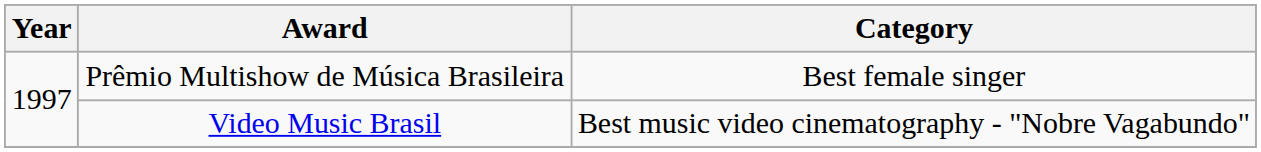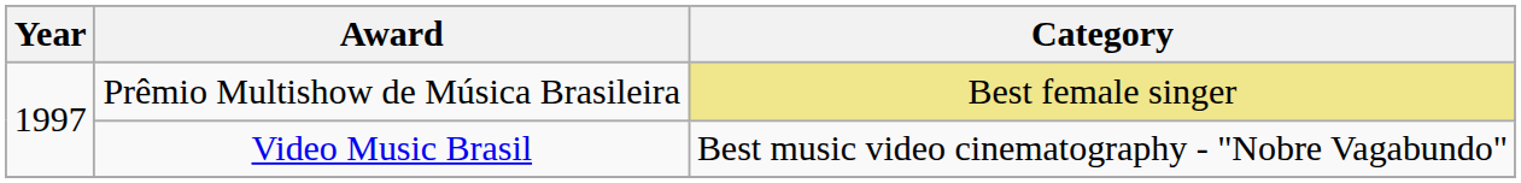Prêmio Multishow de Música Brasileira | Category: no background -> khaki background
